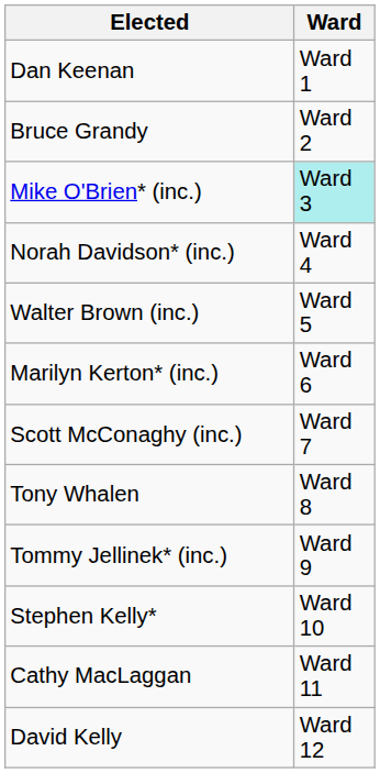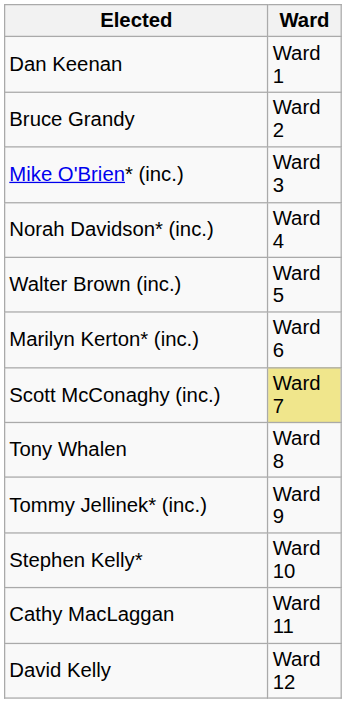Mike O'Brien* (inc.) | Ward: paleturquoise background -> no background
Scott McConaghy (inc.) | Ward: no background -> khaki background
